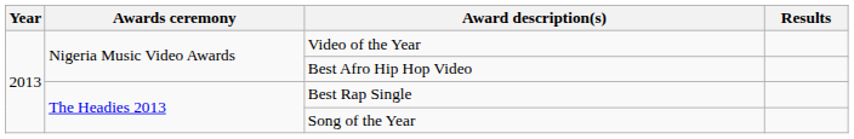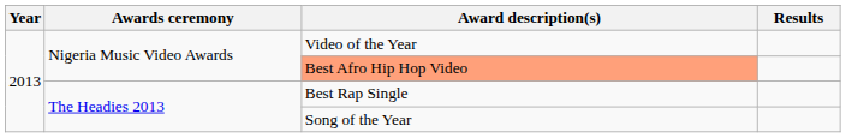Best Afro Hip Hop Video | Award description(s): no background -> lightsalmon background
